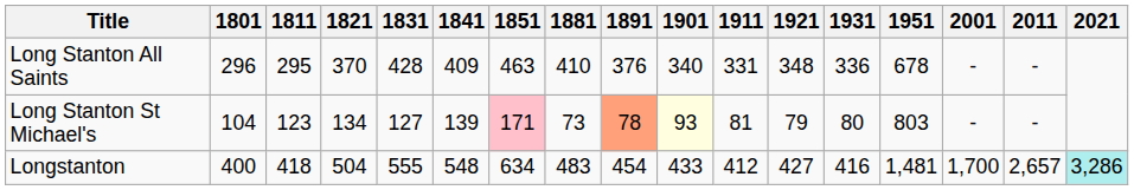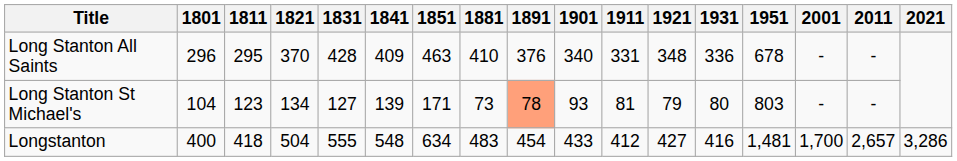Long Stanton St Michael's | 1851: pink background -> no background
Long Stanton St Michael's | 1901: lightyellow background -> no background
Longstanton | 2021: paleturquoise background -> no background
